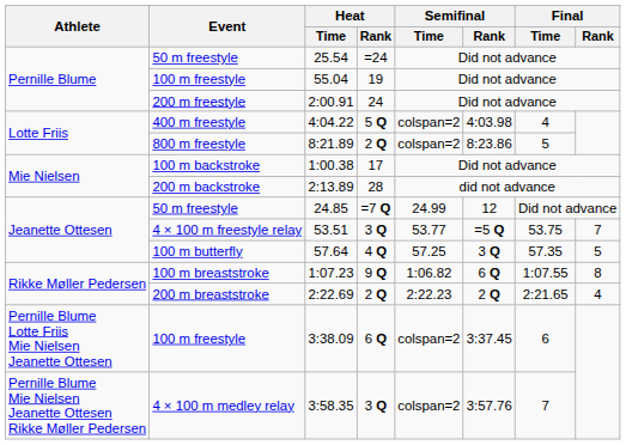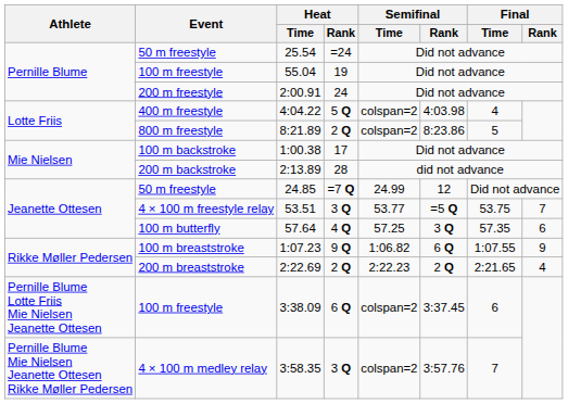57.64 | Final / Rank: 5 -> 6
1:07.23 | Final / Rank: 8 -> 9
